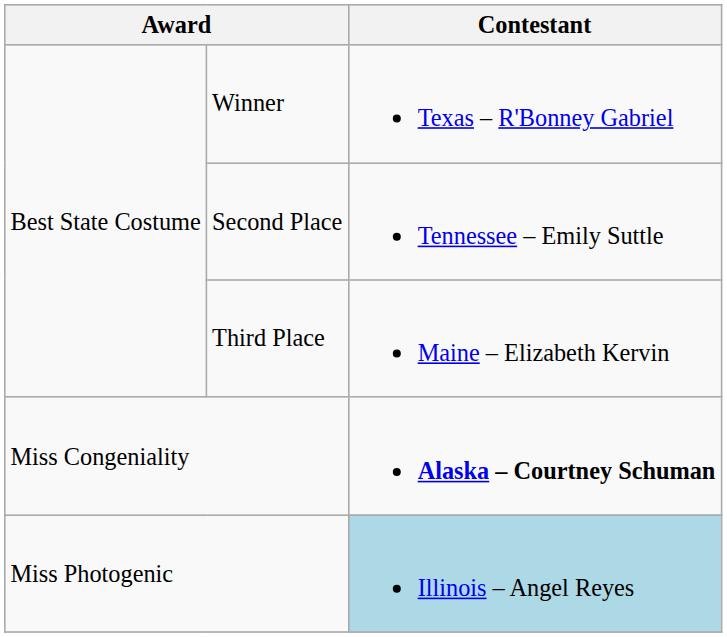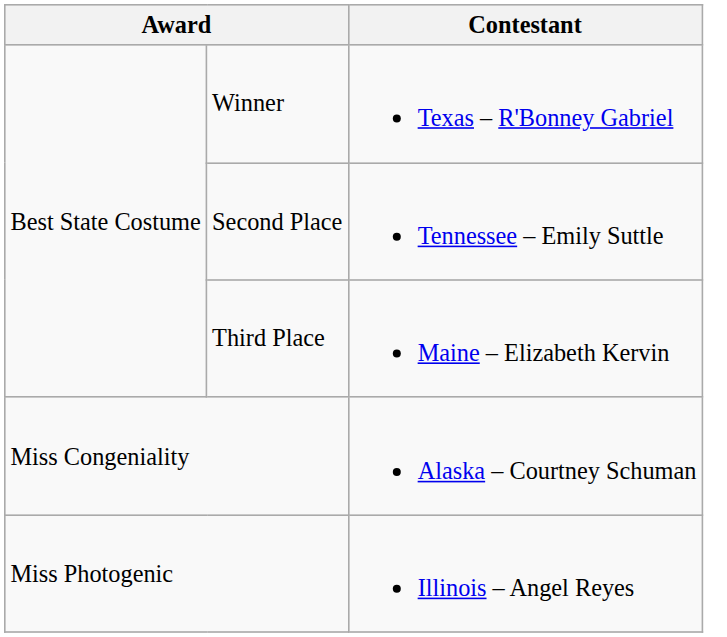Miss Congeniality | Contestant: bold -> normal
Miss Photogenic | Contestant: lightblue background -> no background
